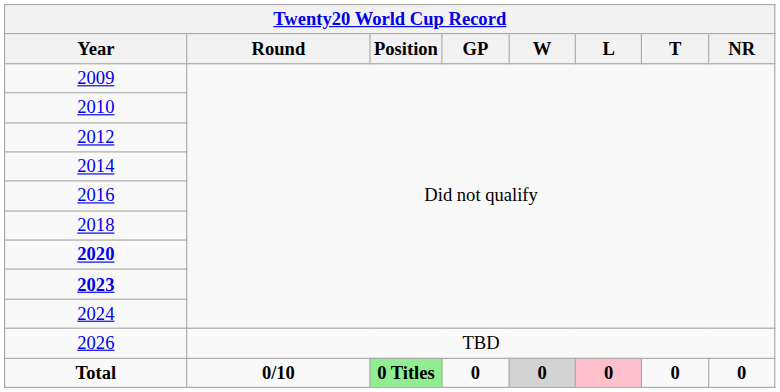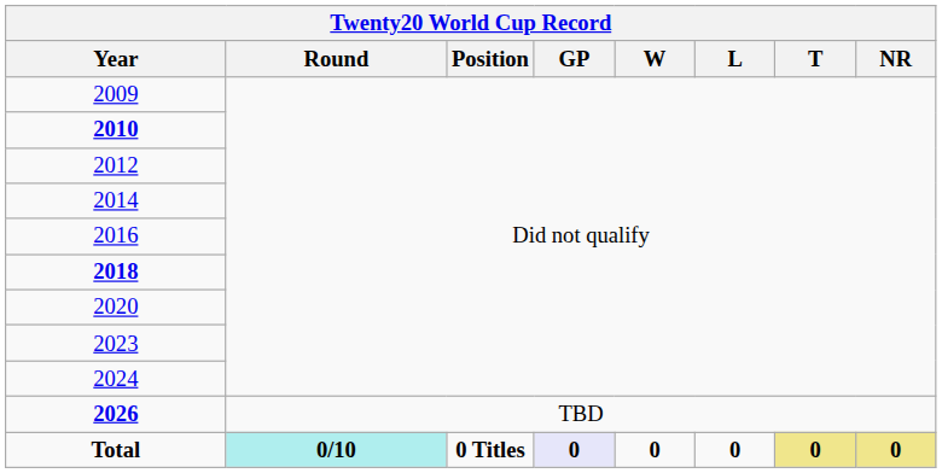2010 | Year: normal -> bold
2018 | Year: normal -> bold
2020 | Year: bold -> normal
2023 | Year: bold -> normal
2026 | Year: normal -> bold
Total | Round: no background -> paleturquoise background
Total | Position: lightgreen background -> no background
Total | GP: no background -> lavender background
Total | W: lightgrey background -> no background
Total | L: pink background -> no background
Total | T: no background -> khaki background
Total | NR: no background -> khaki background
